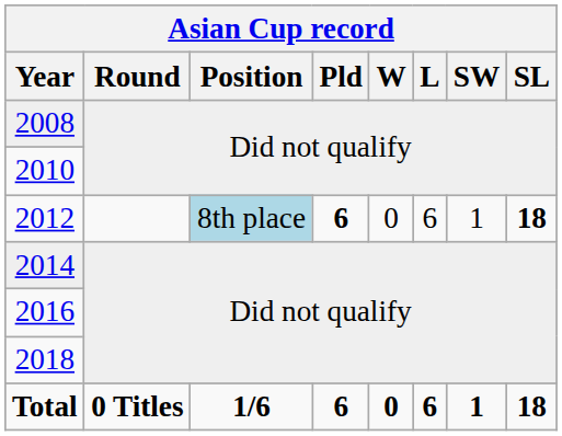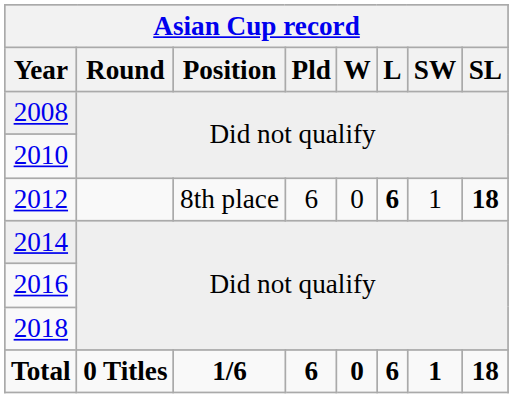2012 | Asian Cup record / Position: lightblue background -> no background
2012 | Asian Cup record / Pld: bold -> normal
2012 | Asian Cup record / L: normal -> bold
